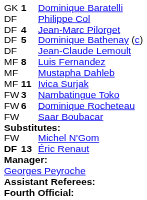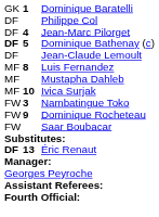Dominique Bathenay (c) | column 1: normal -> bold
Ivica Surjak | column 2: 11 -> 10
Dominique Rocheteau | column 2: 6 -> 9
- row: FW | Michel N'Gom
